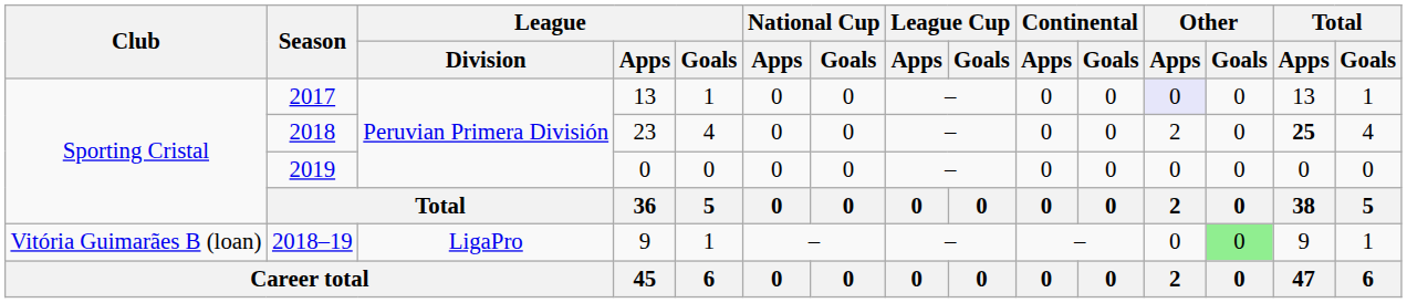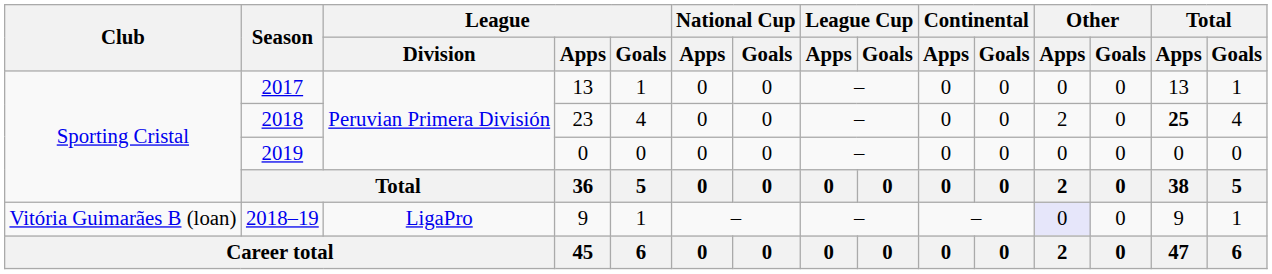2017 | Other / Apps: lavender background -> no background
2018–19 | Other / Apps: no background -> lavender background
2018–19 | Other / Goals: lightgreen background -> no background
